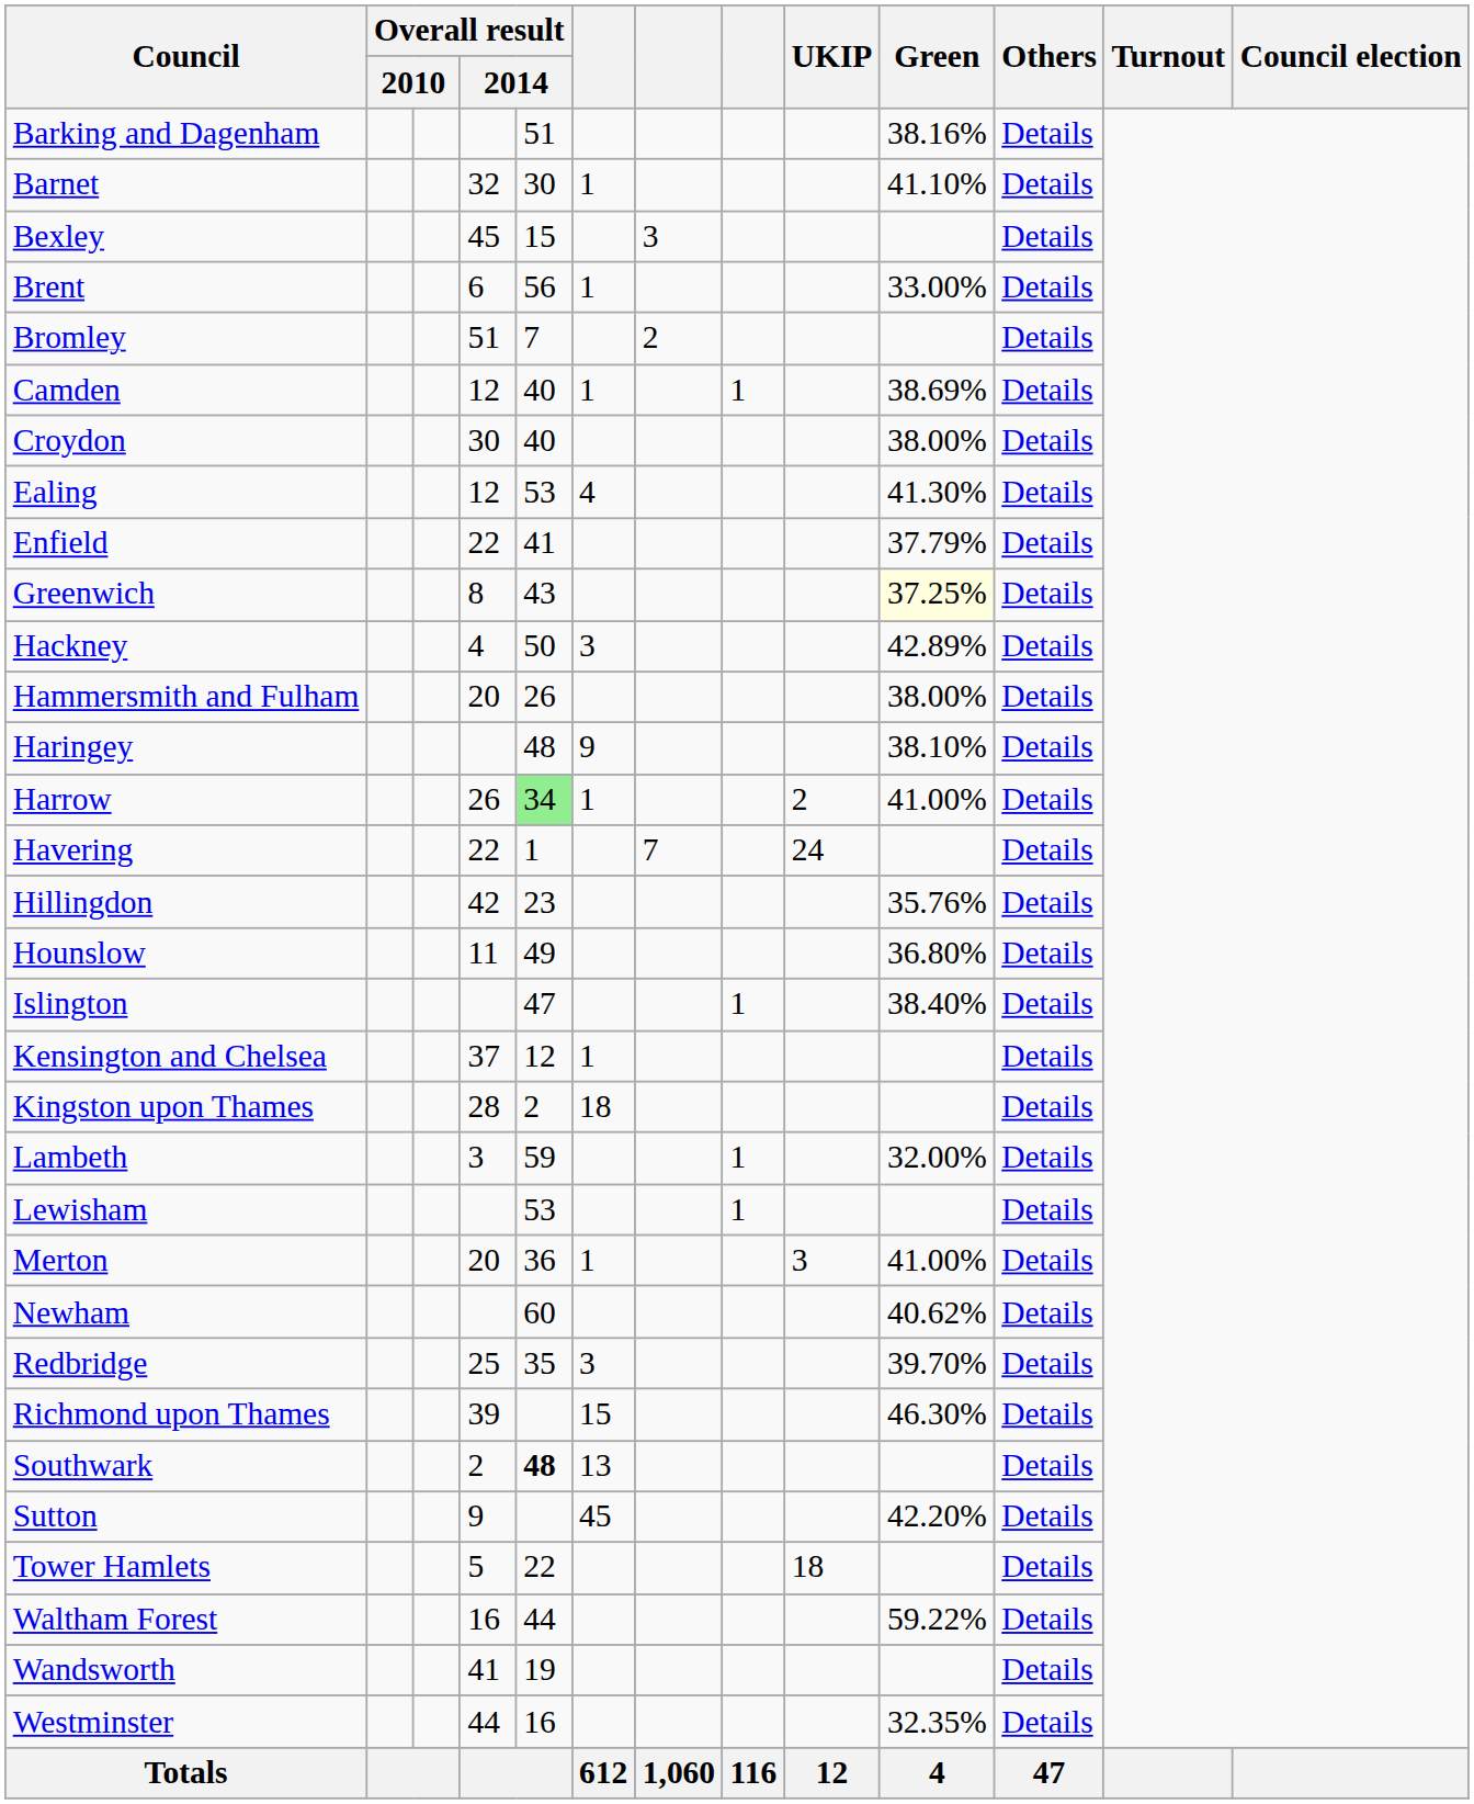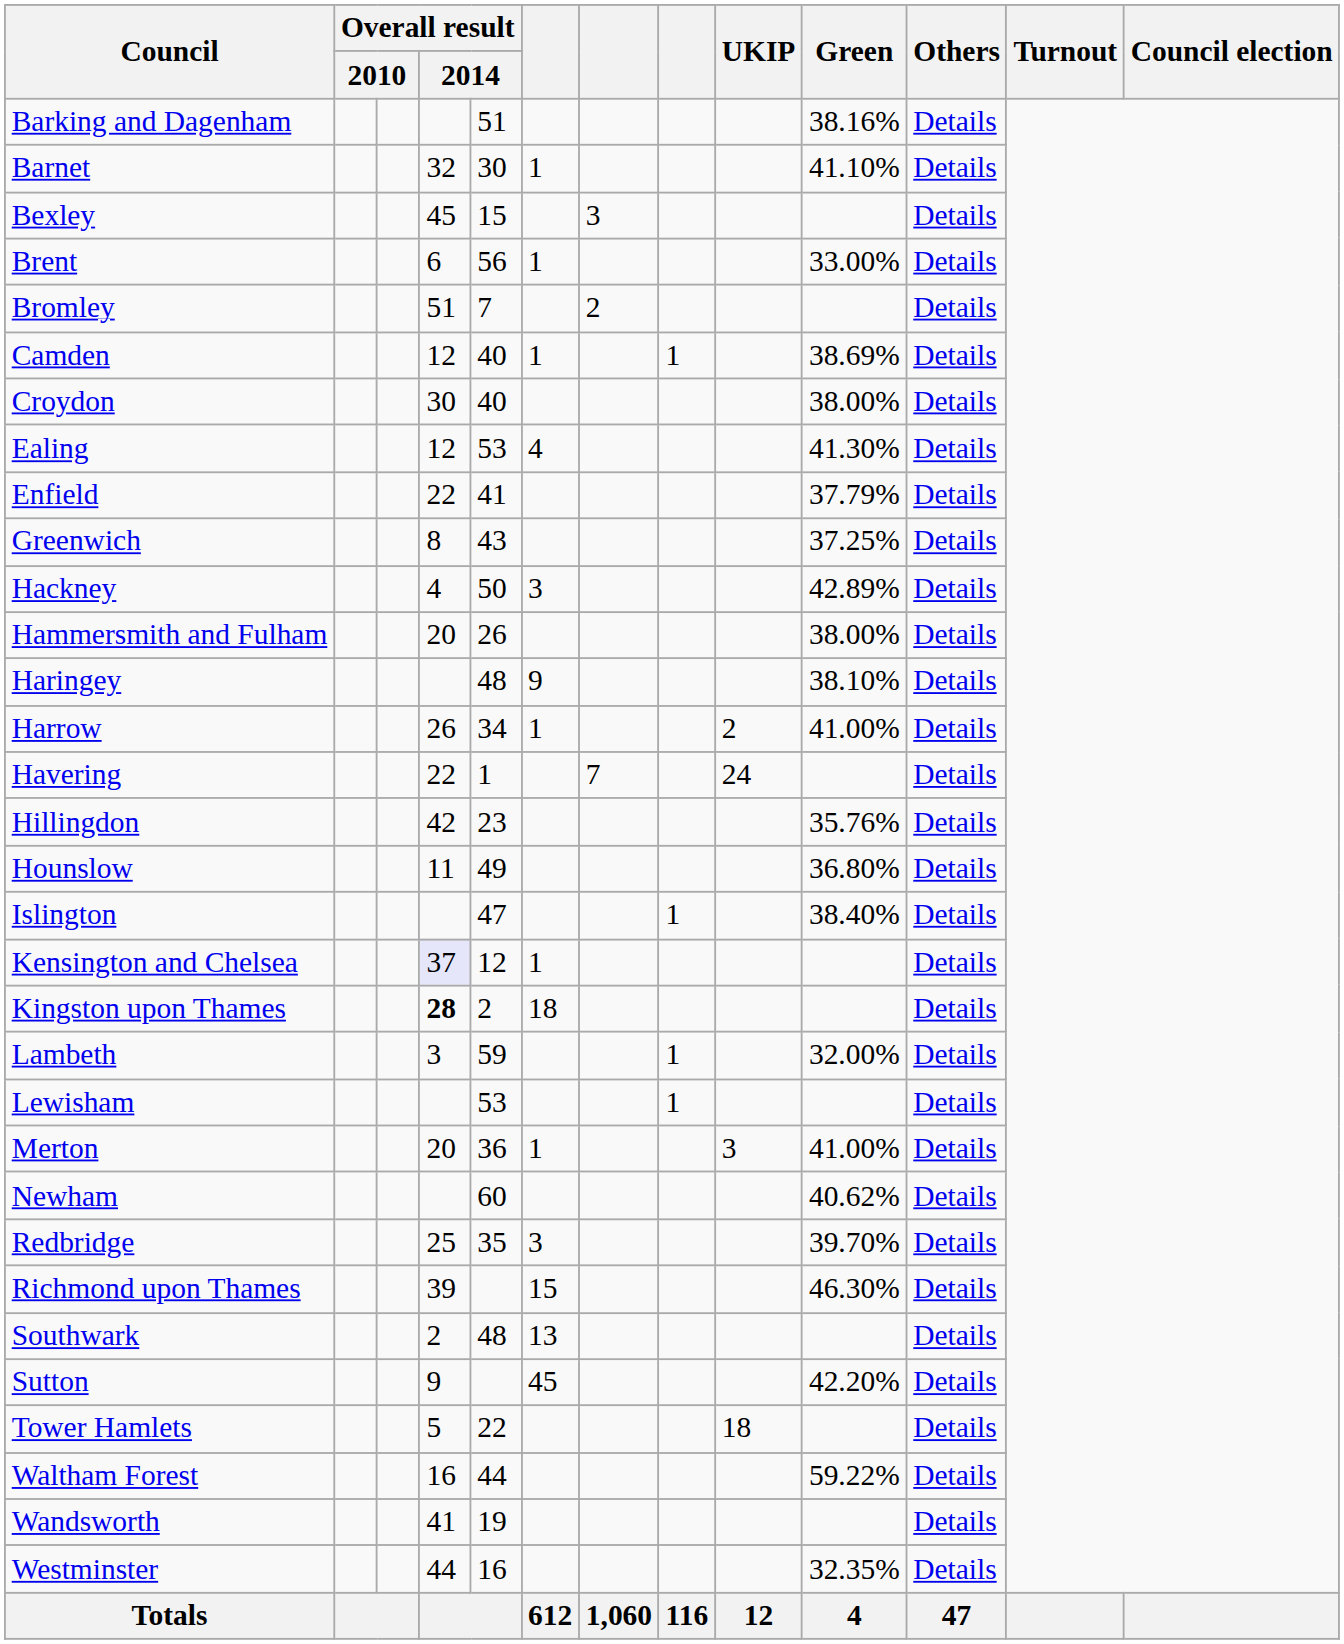Greenwich | Green: lightyellow background -> no background
Harrow | column 5: lightgreen background -> no background
Kensington and Chelsea | column 4: no background -> lavender background
Kingston upon Thames | column 4: normal -> bold
Southwark | column 5: bold -> normal
